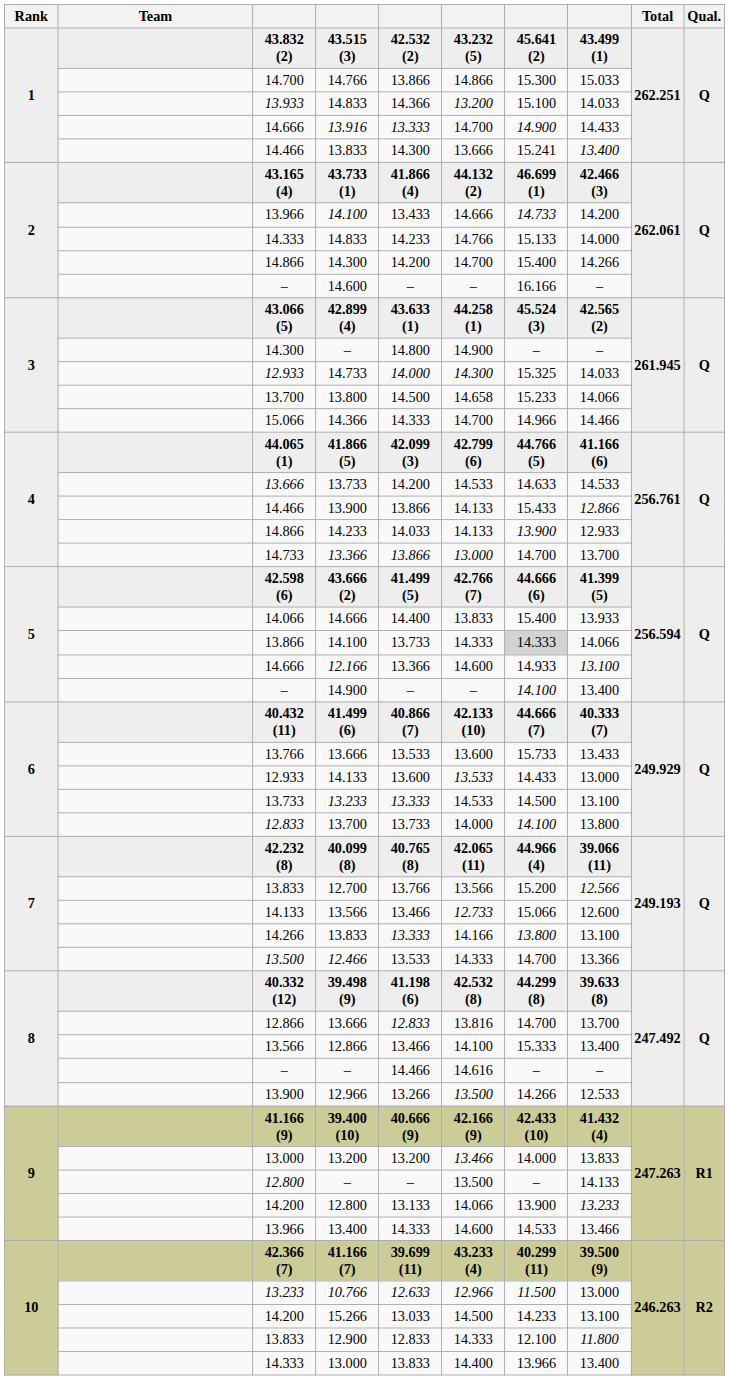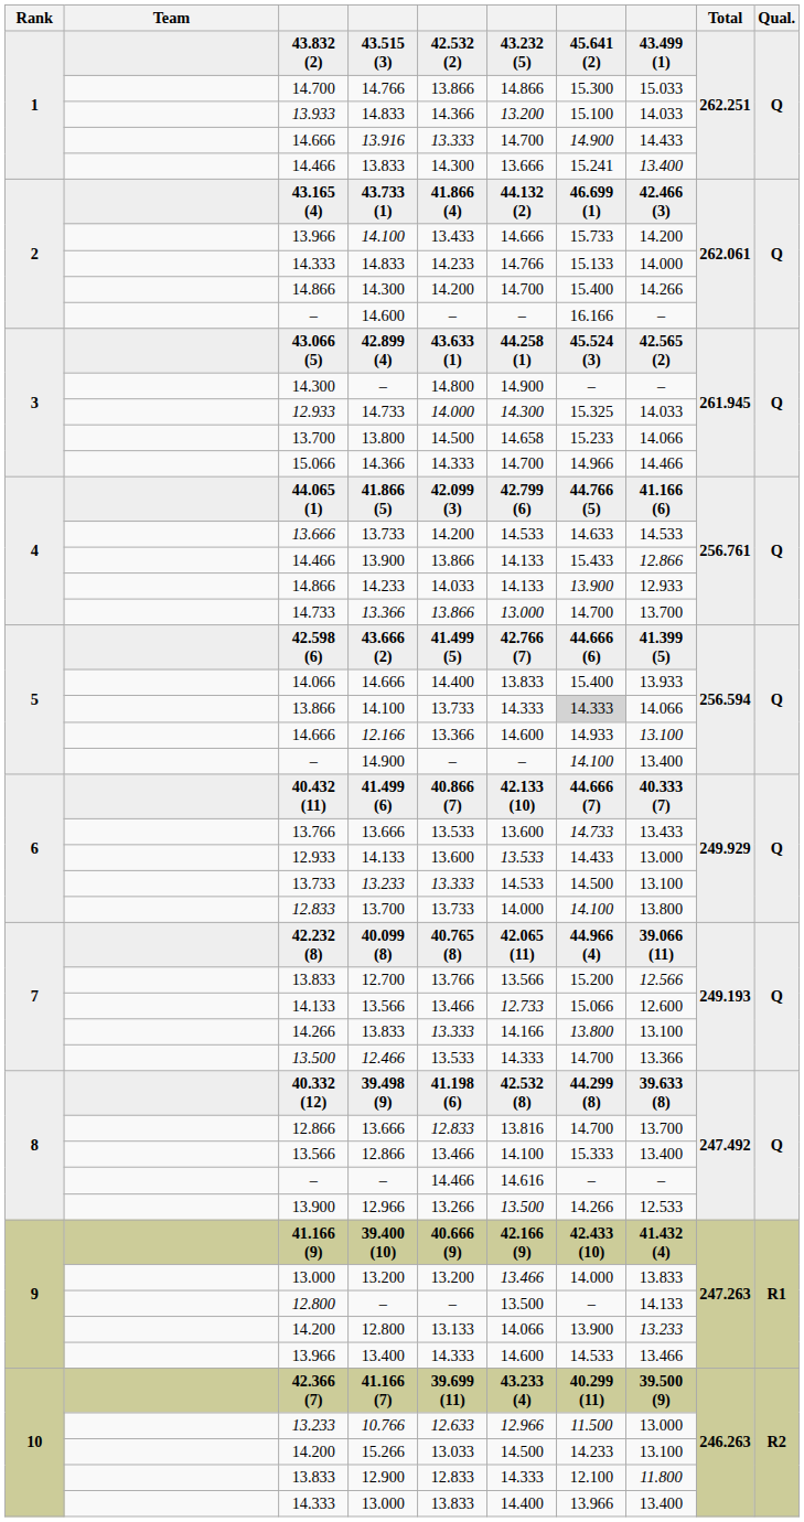13.966 / 14.100 | column 7: 14.733 -> 15.733
13.766 / 13.666 | column 7: 15.733 -> 14.733
